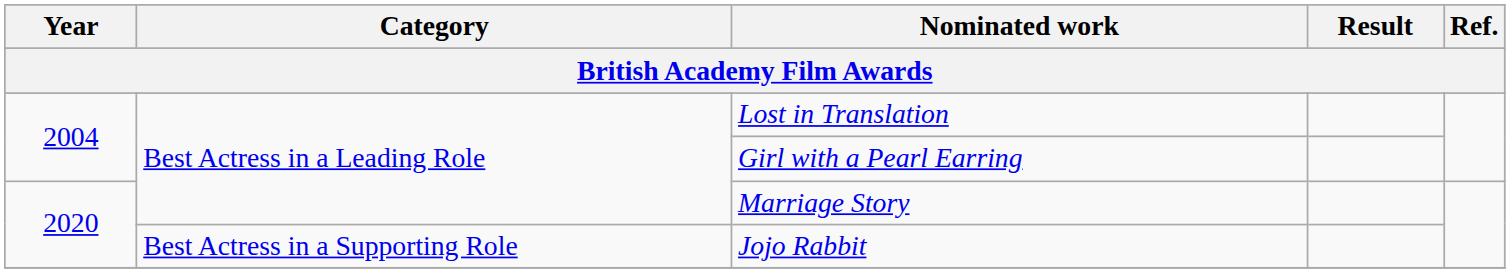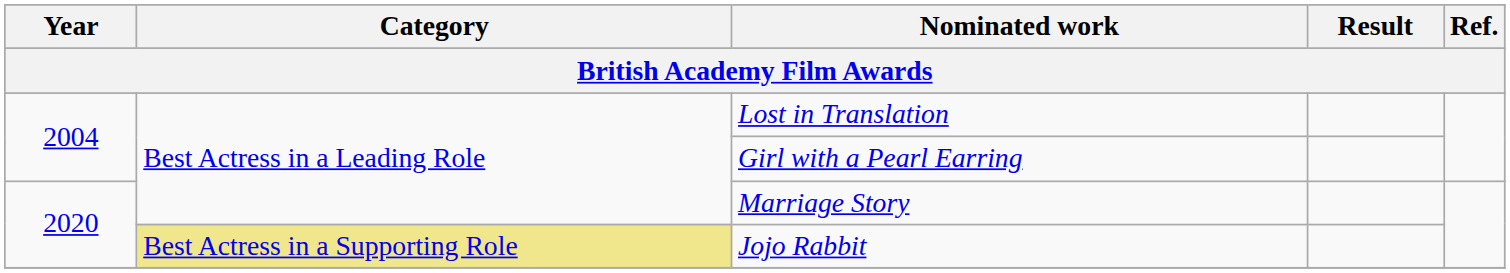Jojo Rabbit | Category: no background -> khaki background
